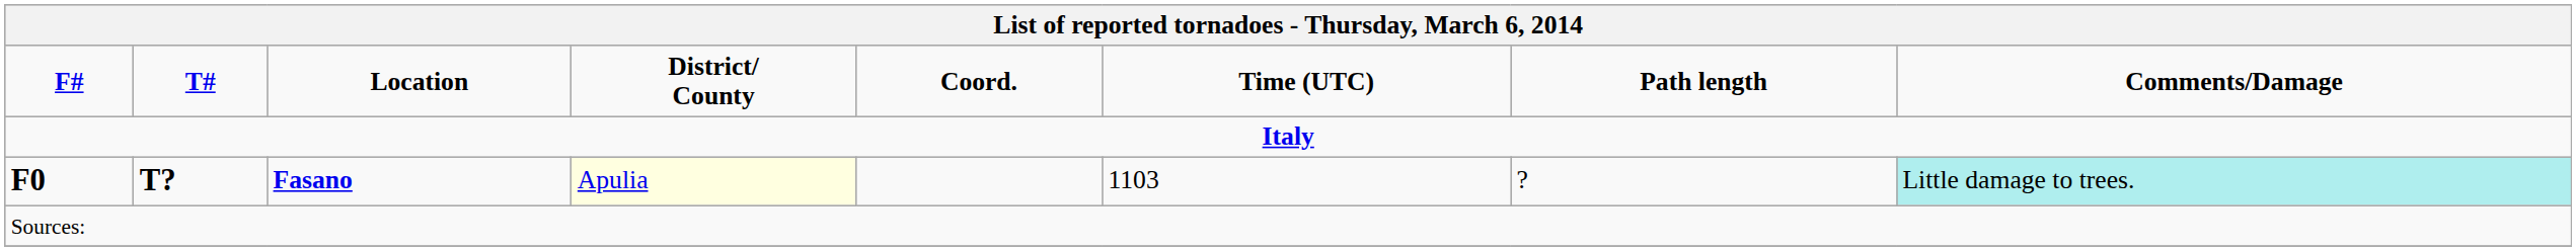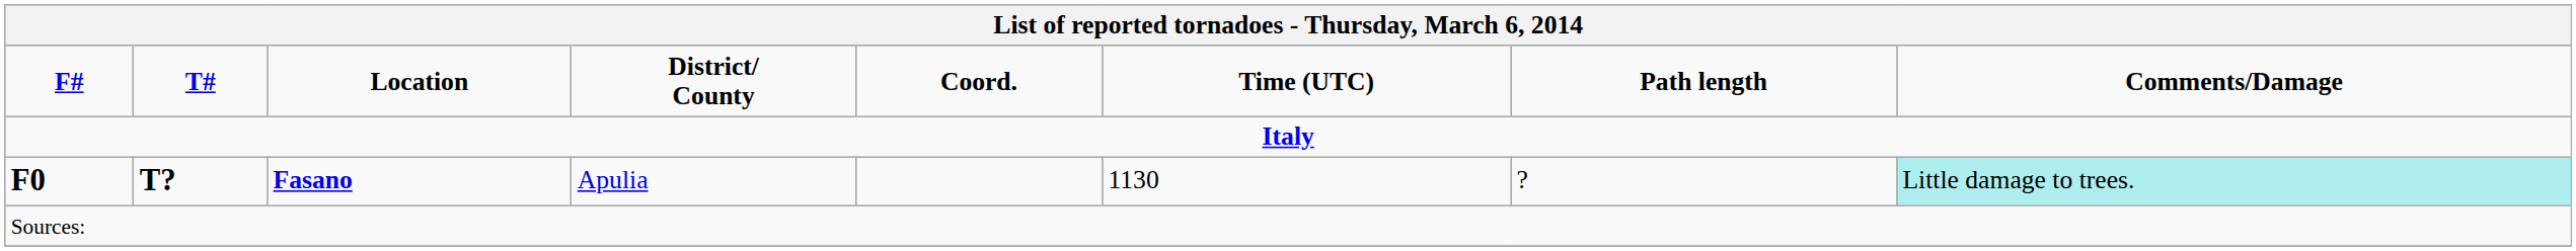F0 | District/ County: lightyellow background -> no background
F0 | Time (UTC): 1103 -> 1130
